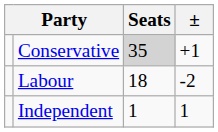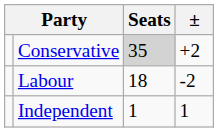Conservative | ±: +1 -> +2
